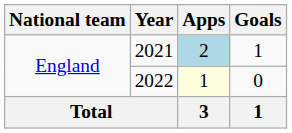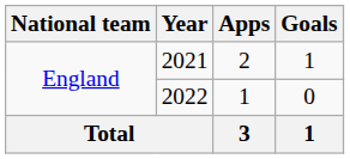2021 | Apps: lightblue background -> no background
2022 | Apps: lightyellow background -> no background
